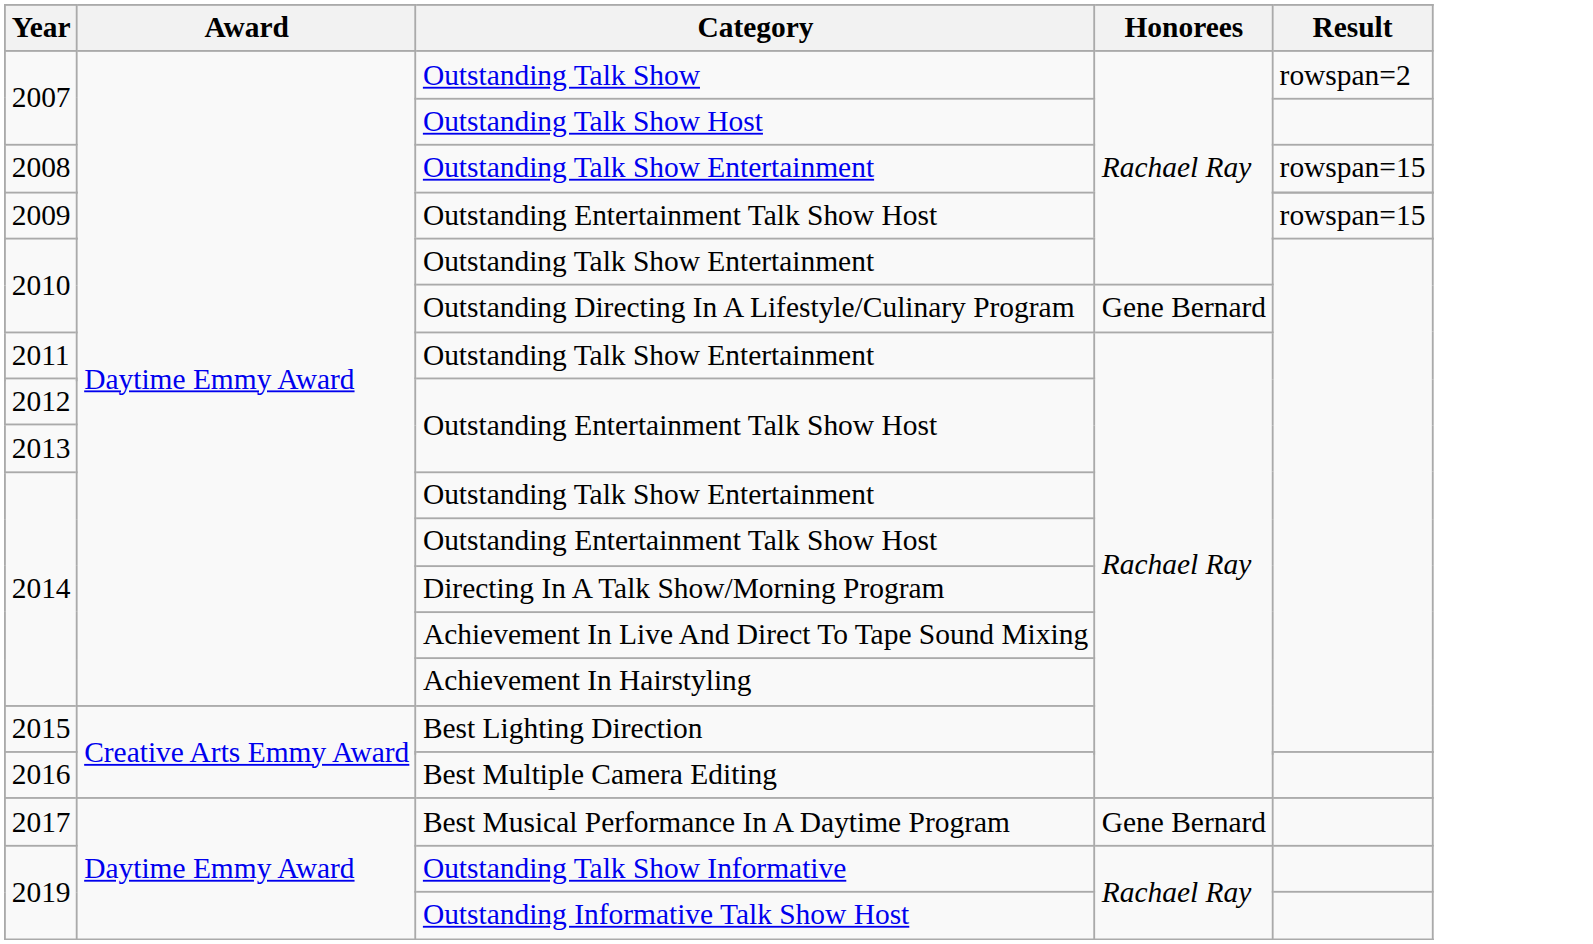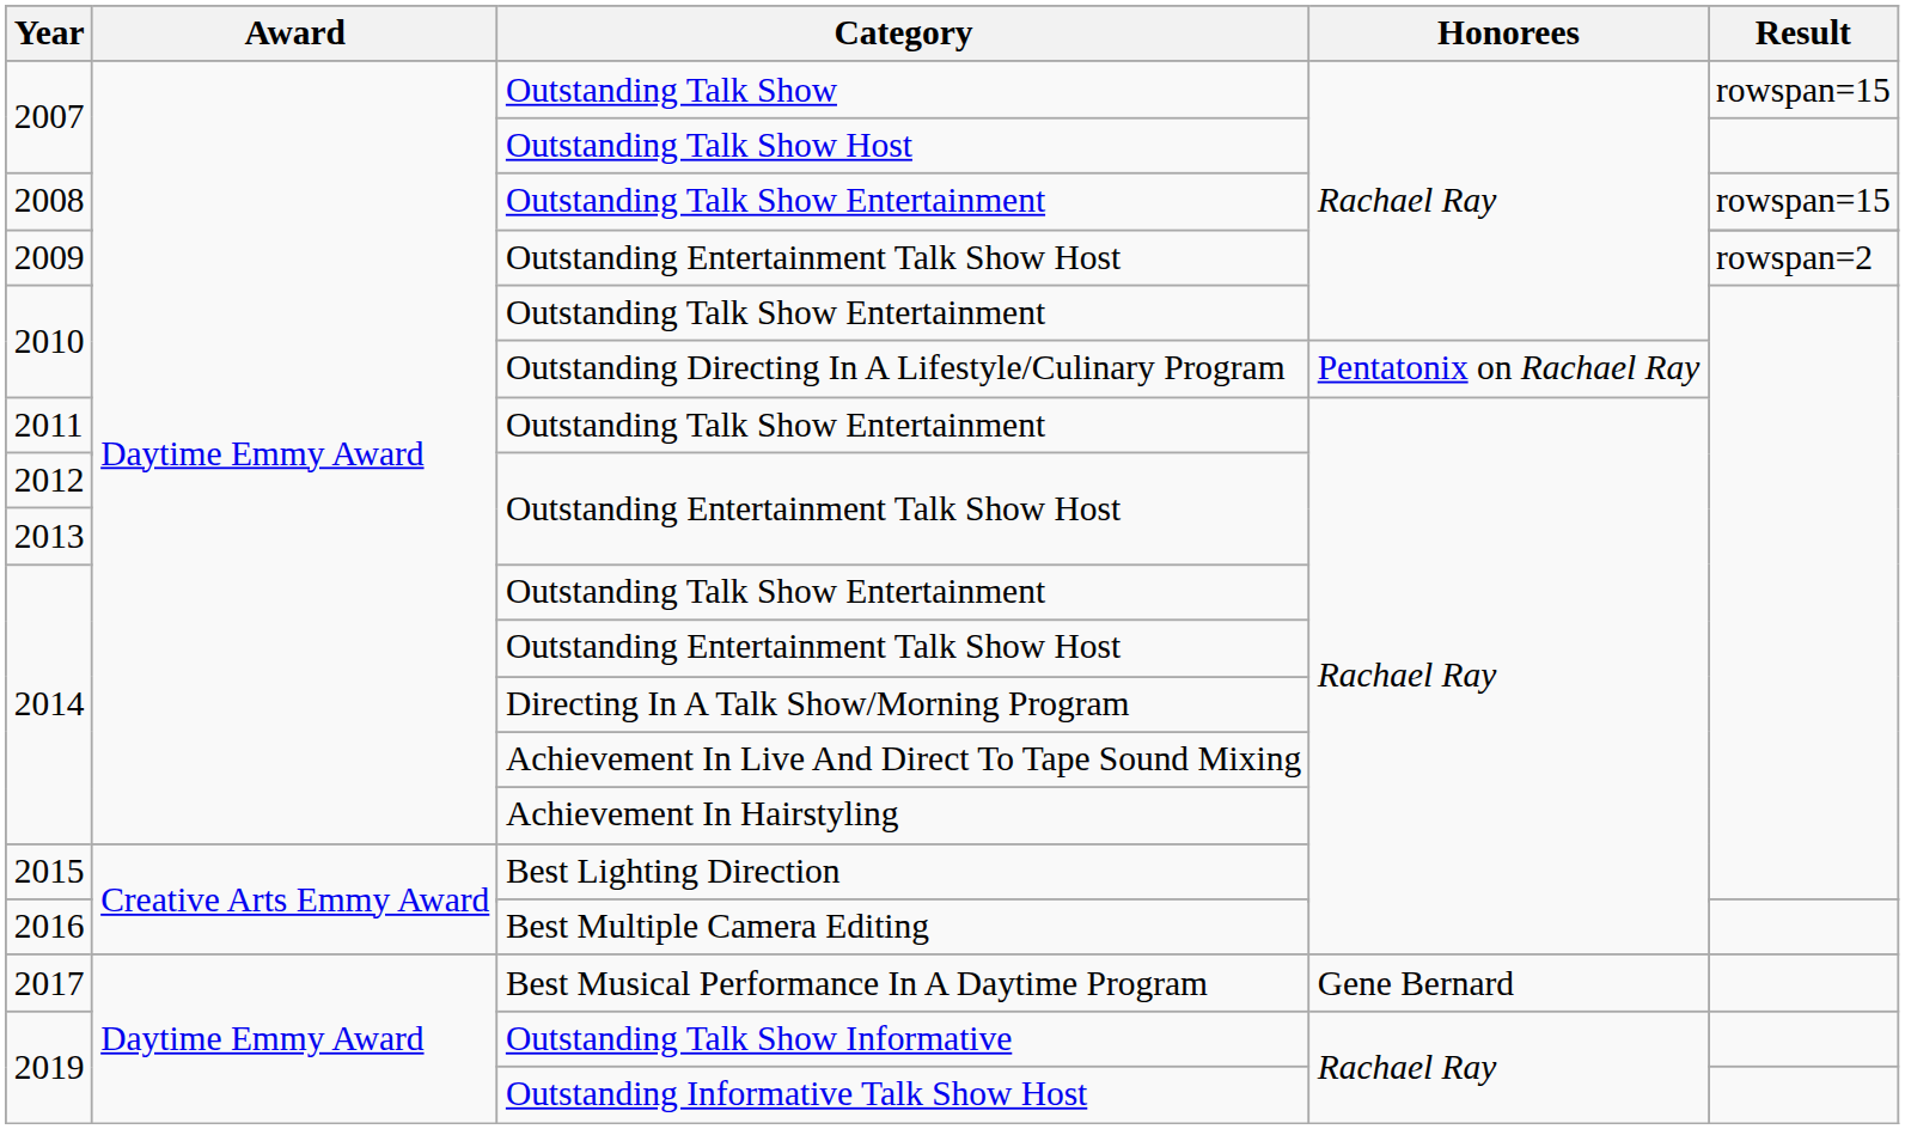Outstanding Talk Show | Result: rowspan=2 -> rowspan=15
2009 / Outstanding Entertainment Talk Show Host | Result: rowspan=15 -> rowspan=2
Outstanding Directing In A Lifestyle/Culinary Program | Honorees: Gene Bernard -> Pentatonix on Rachael Ray
